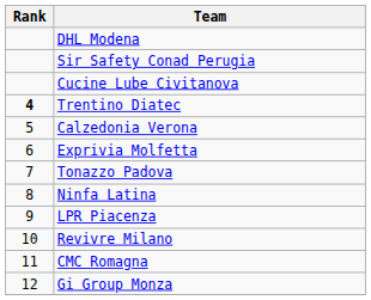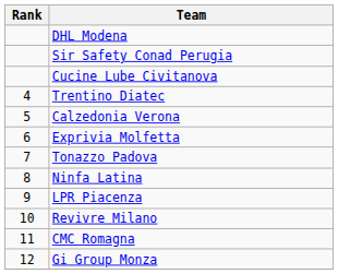Trentino Diatec | Rank: bold -> normal
